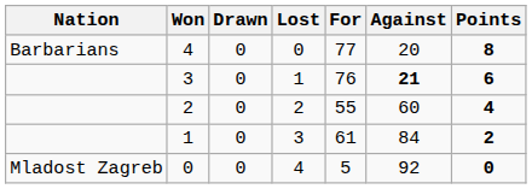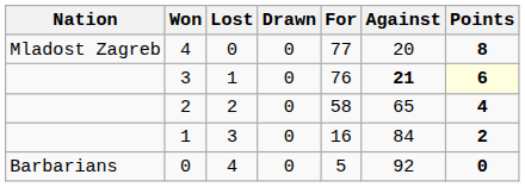columns swapped: Drawn <-> Lost
row 2 | Nation: Barbarians -> Mladost Zagreb
row 3 | Points: no background -> lightyellow background
row 4 | For: 55 -> 58
row 4 | Against: 60 -> 65
row 5 | For: 61 -> 16
row 6 | Nation: Mladost Zagreb -> Barbarians
